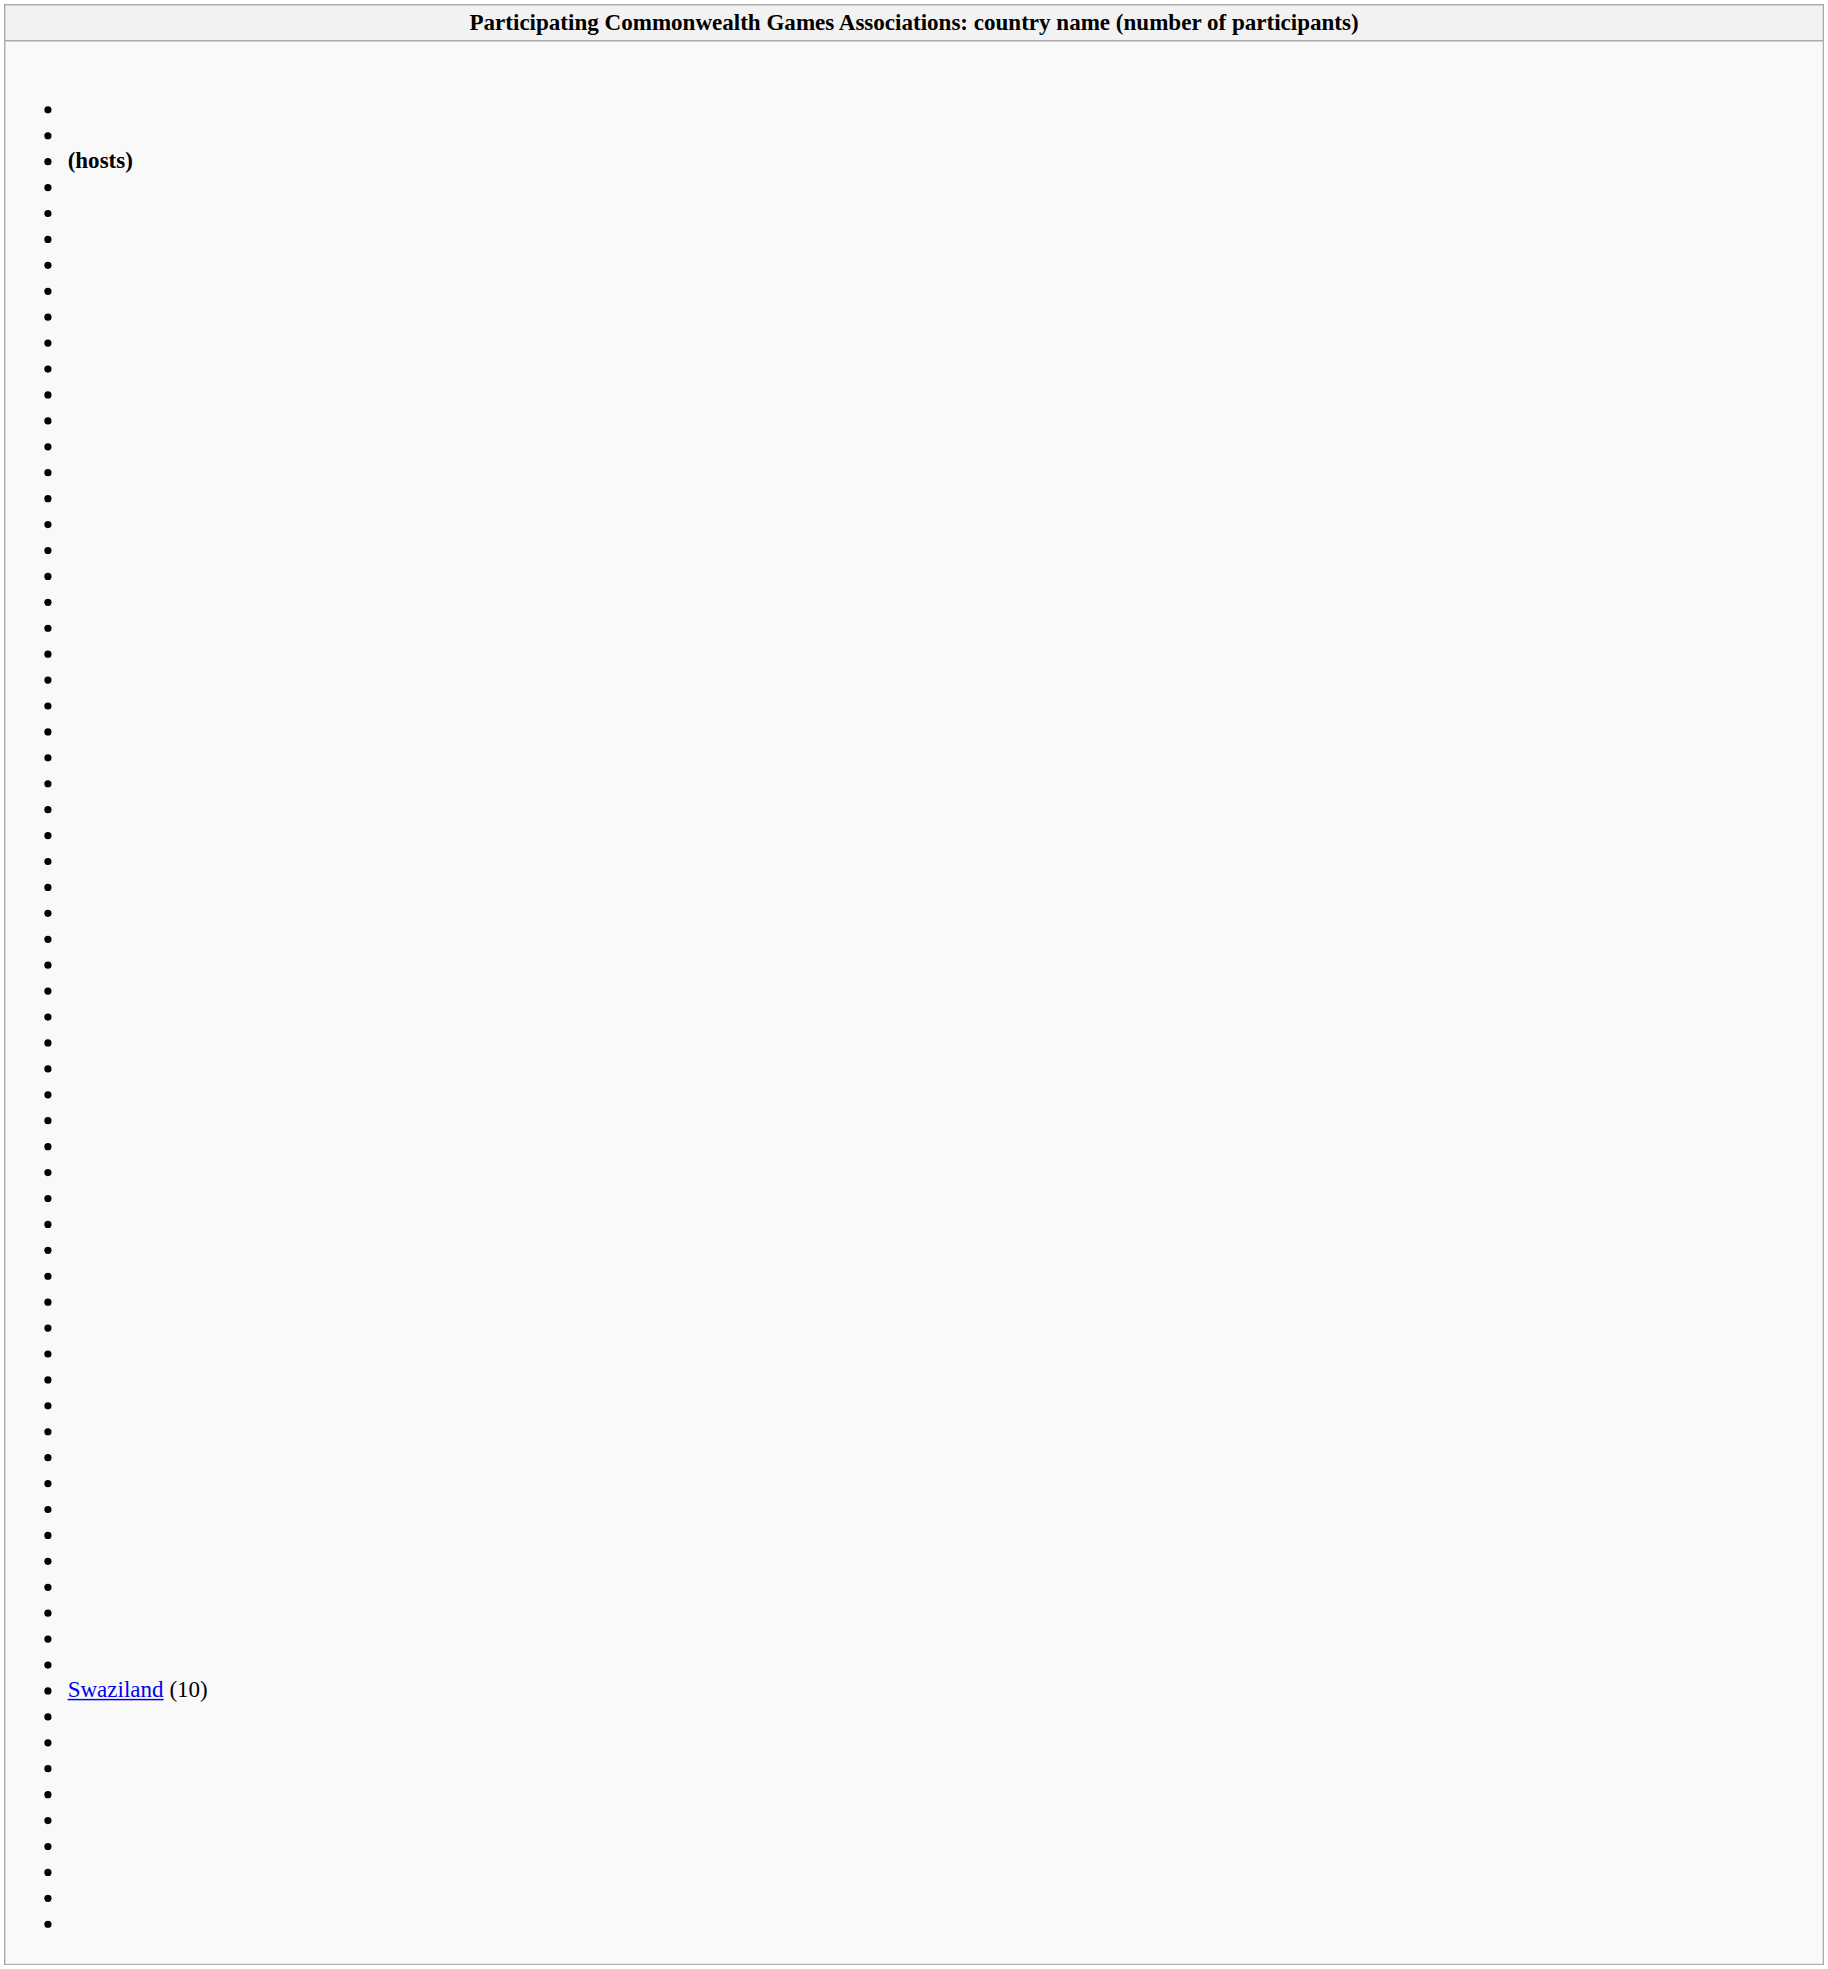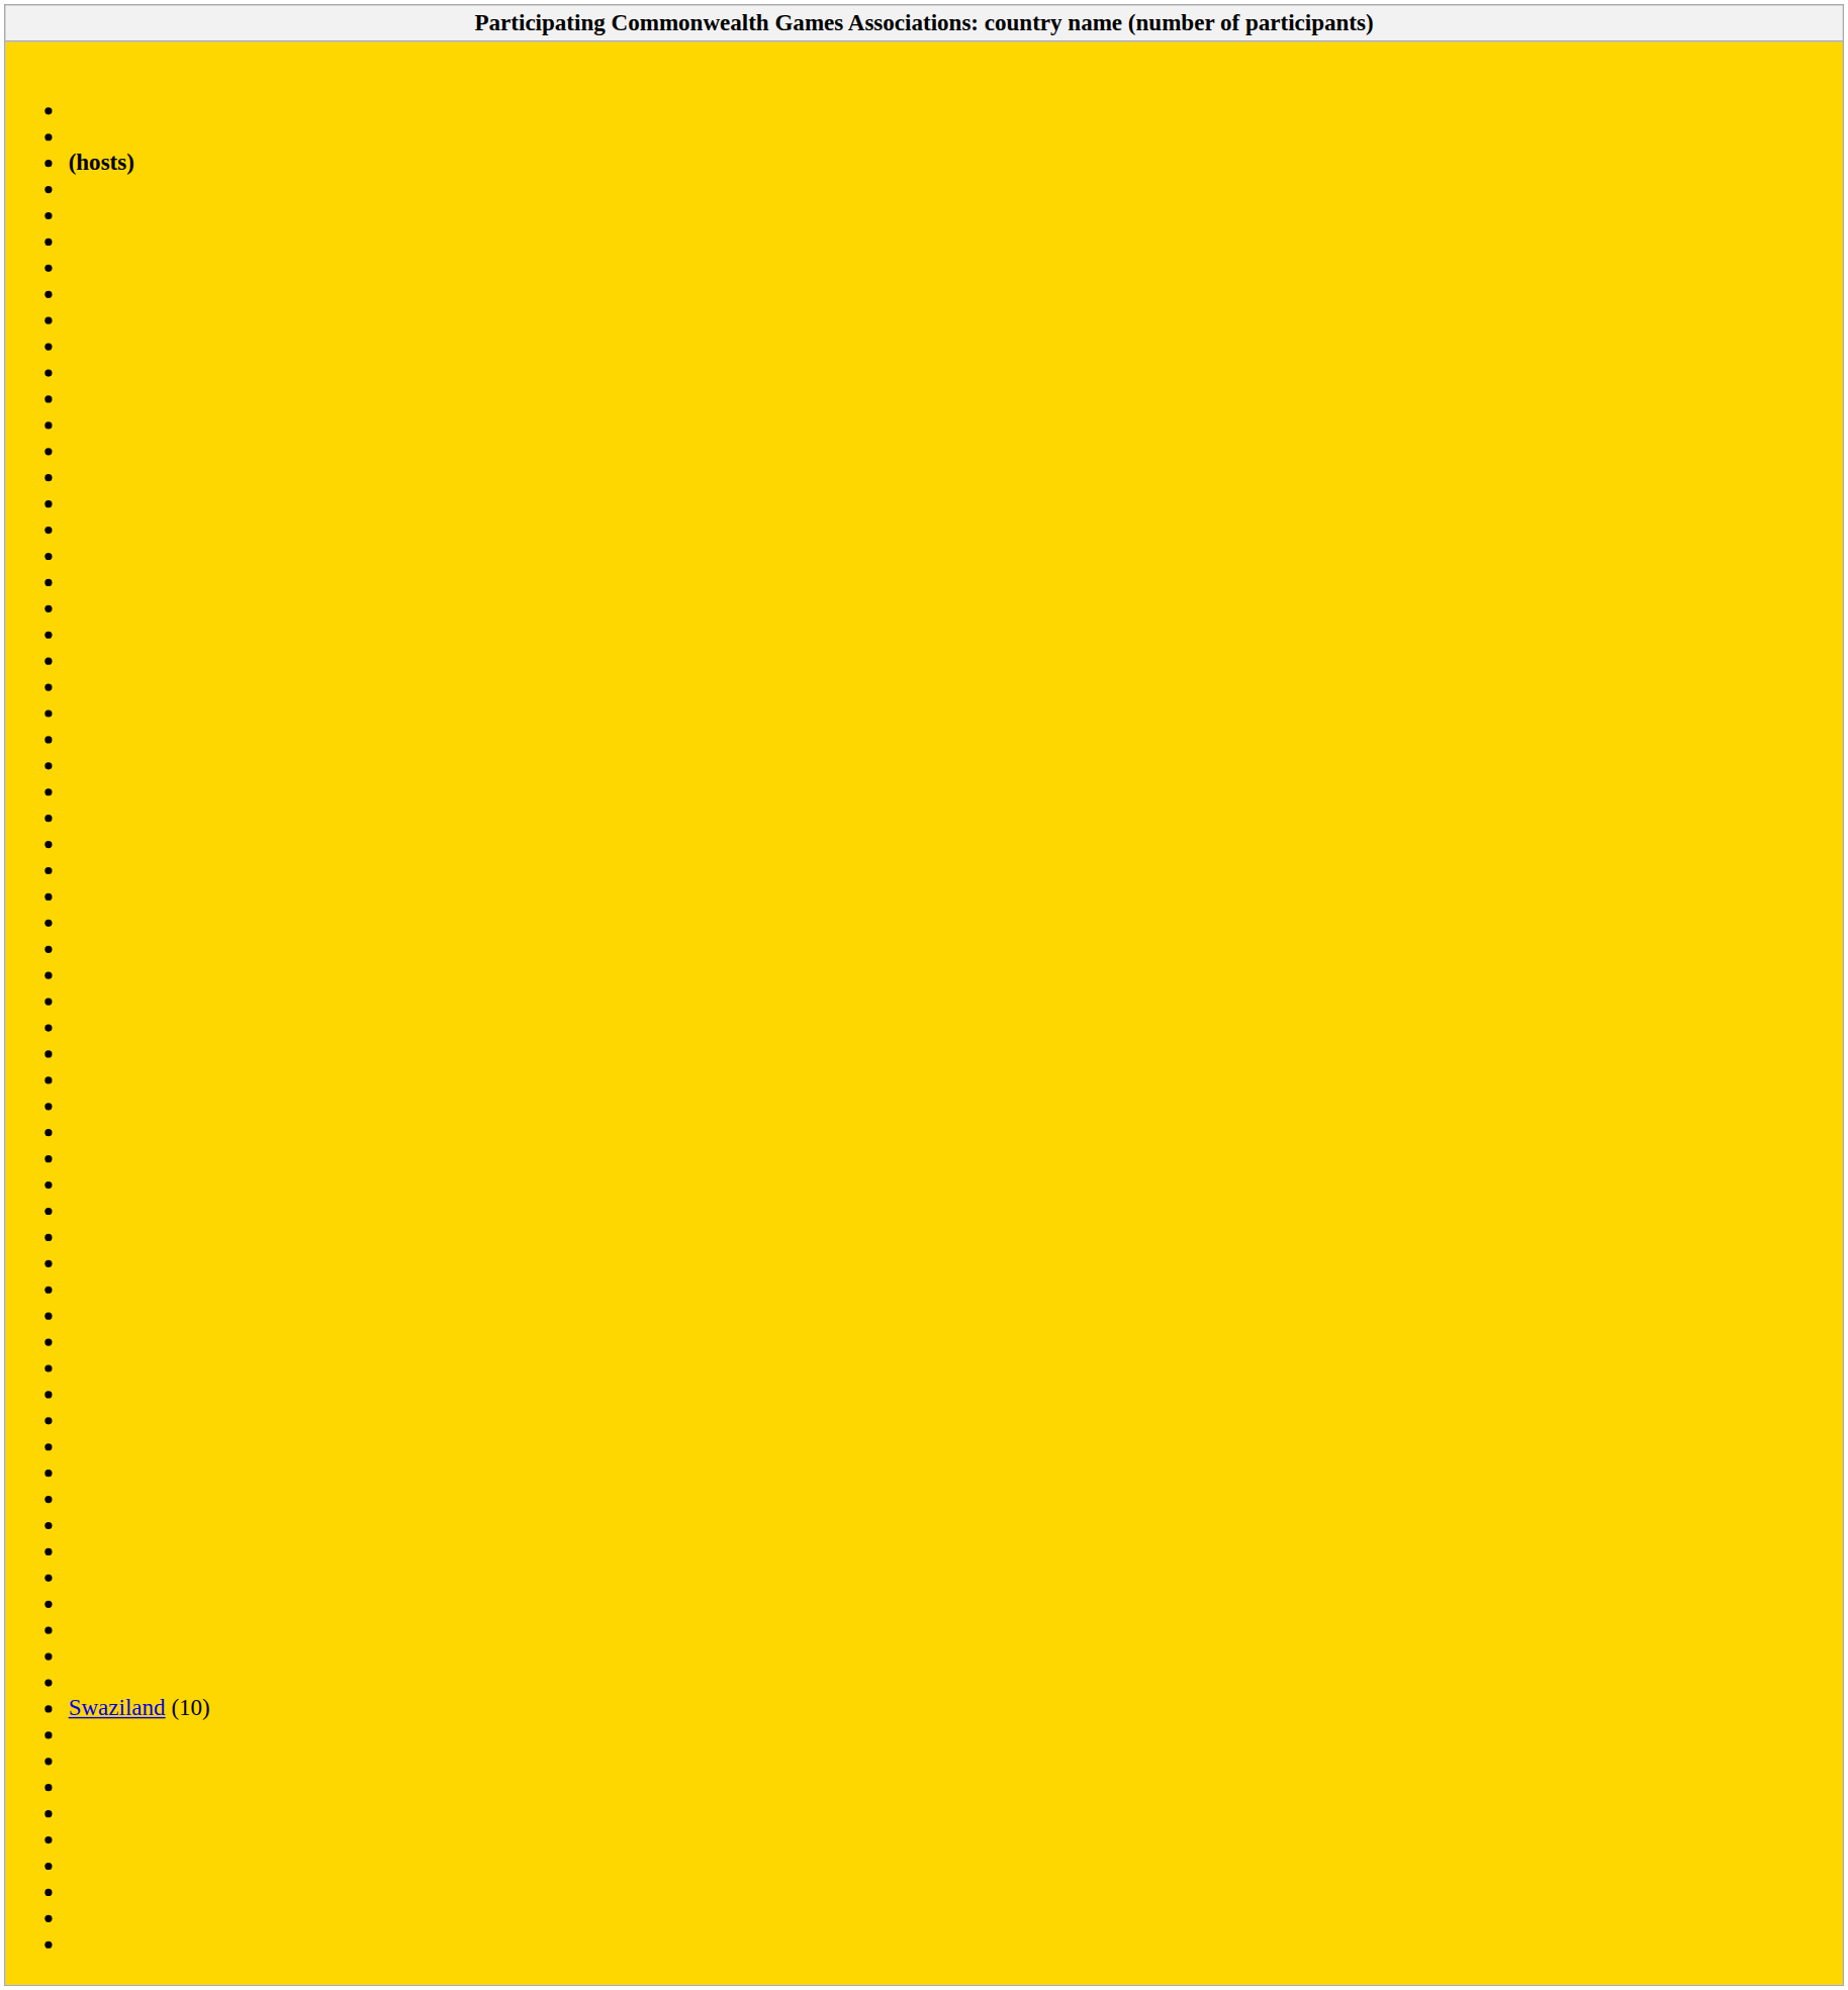row 2 | column 1: no background -> gold background
